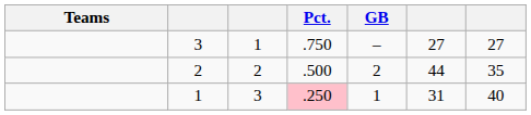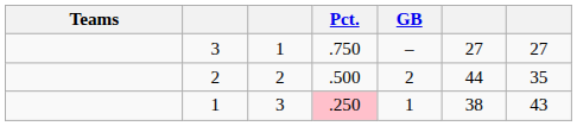row 4 | column 6: 31 -> 38
row 4 | column 7: 40 -> 43
